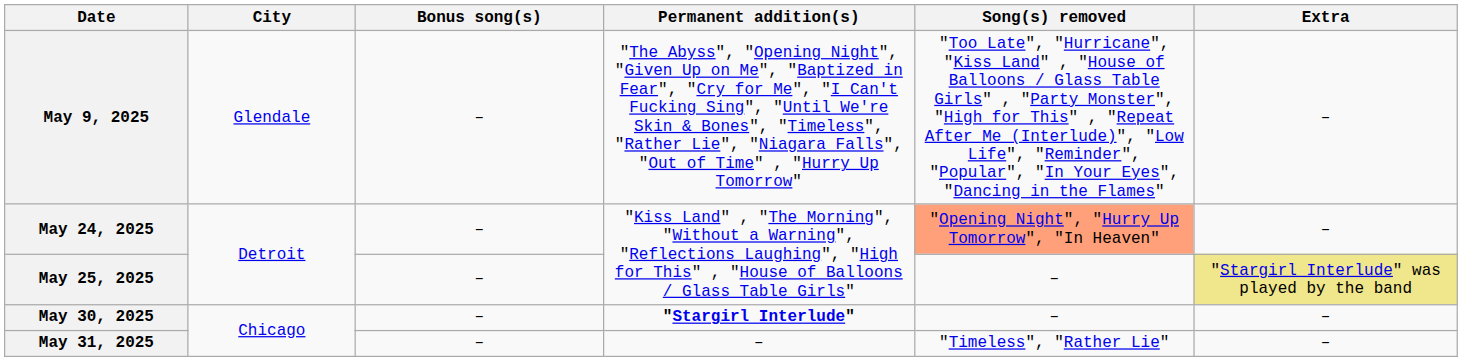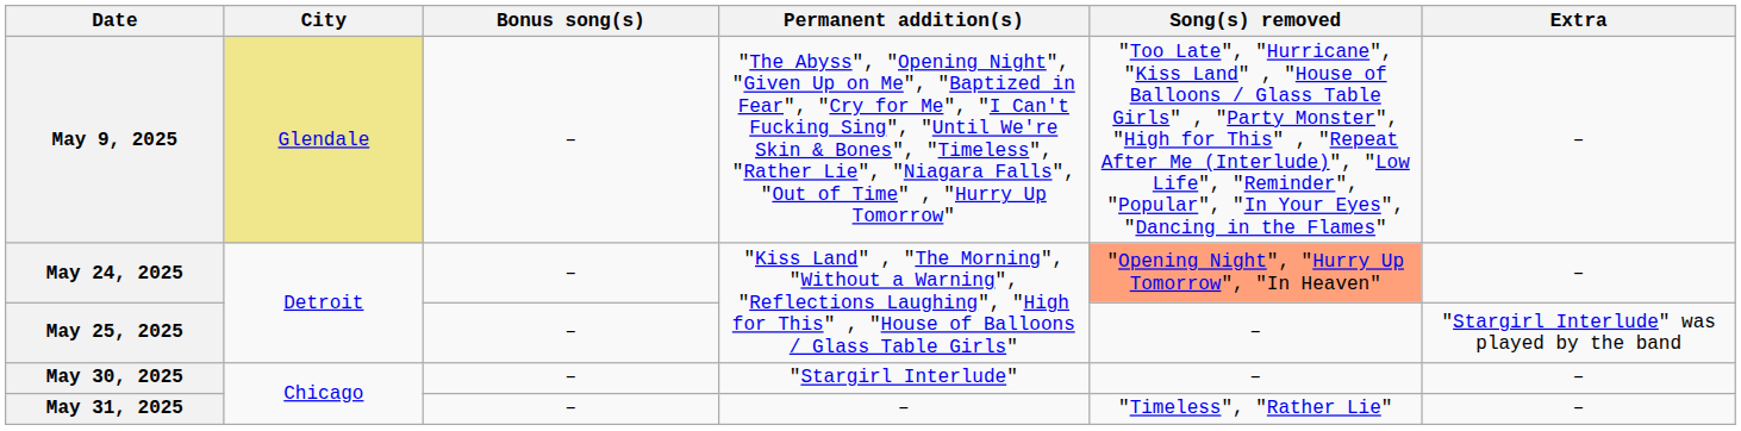May 9, 2025 | City: no background -> khaki background
May 25, 2025 | Extra: khaki background -> no background
May 30, 2025 | Permanent addition(s): bold -> normal
